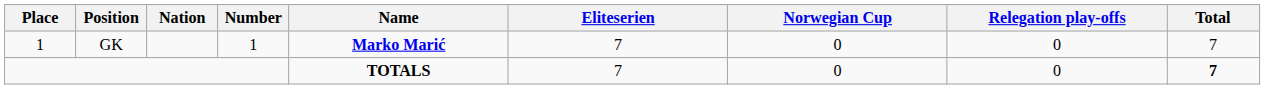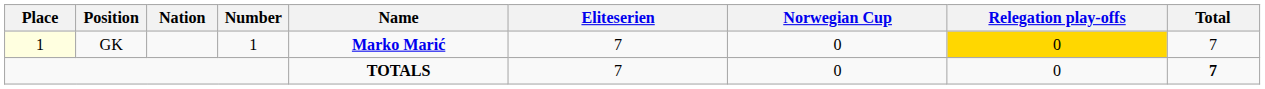GK | Place: no background -> lightyellow background
GK | Relegation play-offs: no background -> gold background
